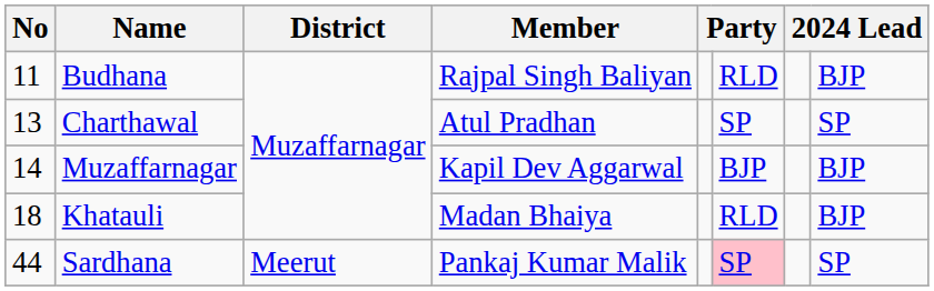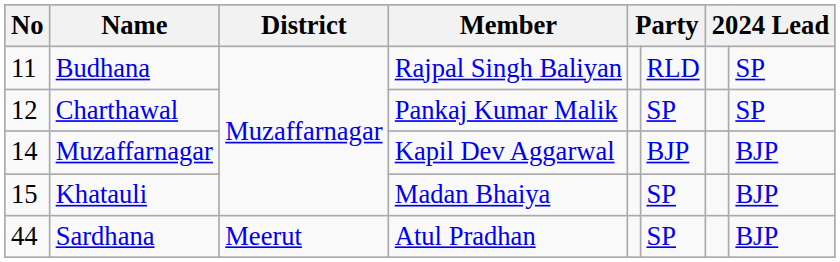Budhana | column 8: BJP -> SP
Charthawal | No: 13 -> 12
Charthawal | Member: Atul Pradhan -> Pankaj Kumar Malik
Khatauli | No: 18 -> 15
Khatauli | column 6: RLD -> SP
Sardhana | Member: Pankaj Kumar Malik -> Atul Pradhan
Sardhana | column 6: pink background -> no background
Sardhana | column 8: SP -> BJP
